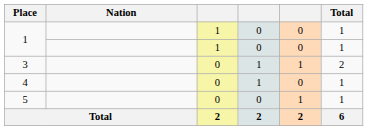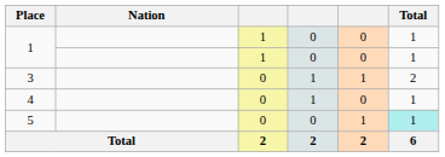5 | Total: no background -> paleturquoise background
